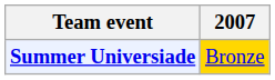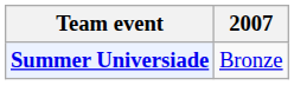Summer Universiade | 2007: gold background -> no background
